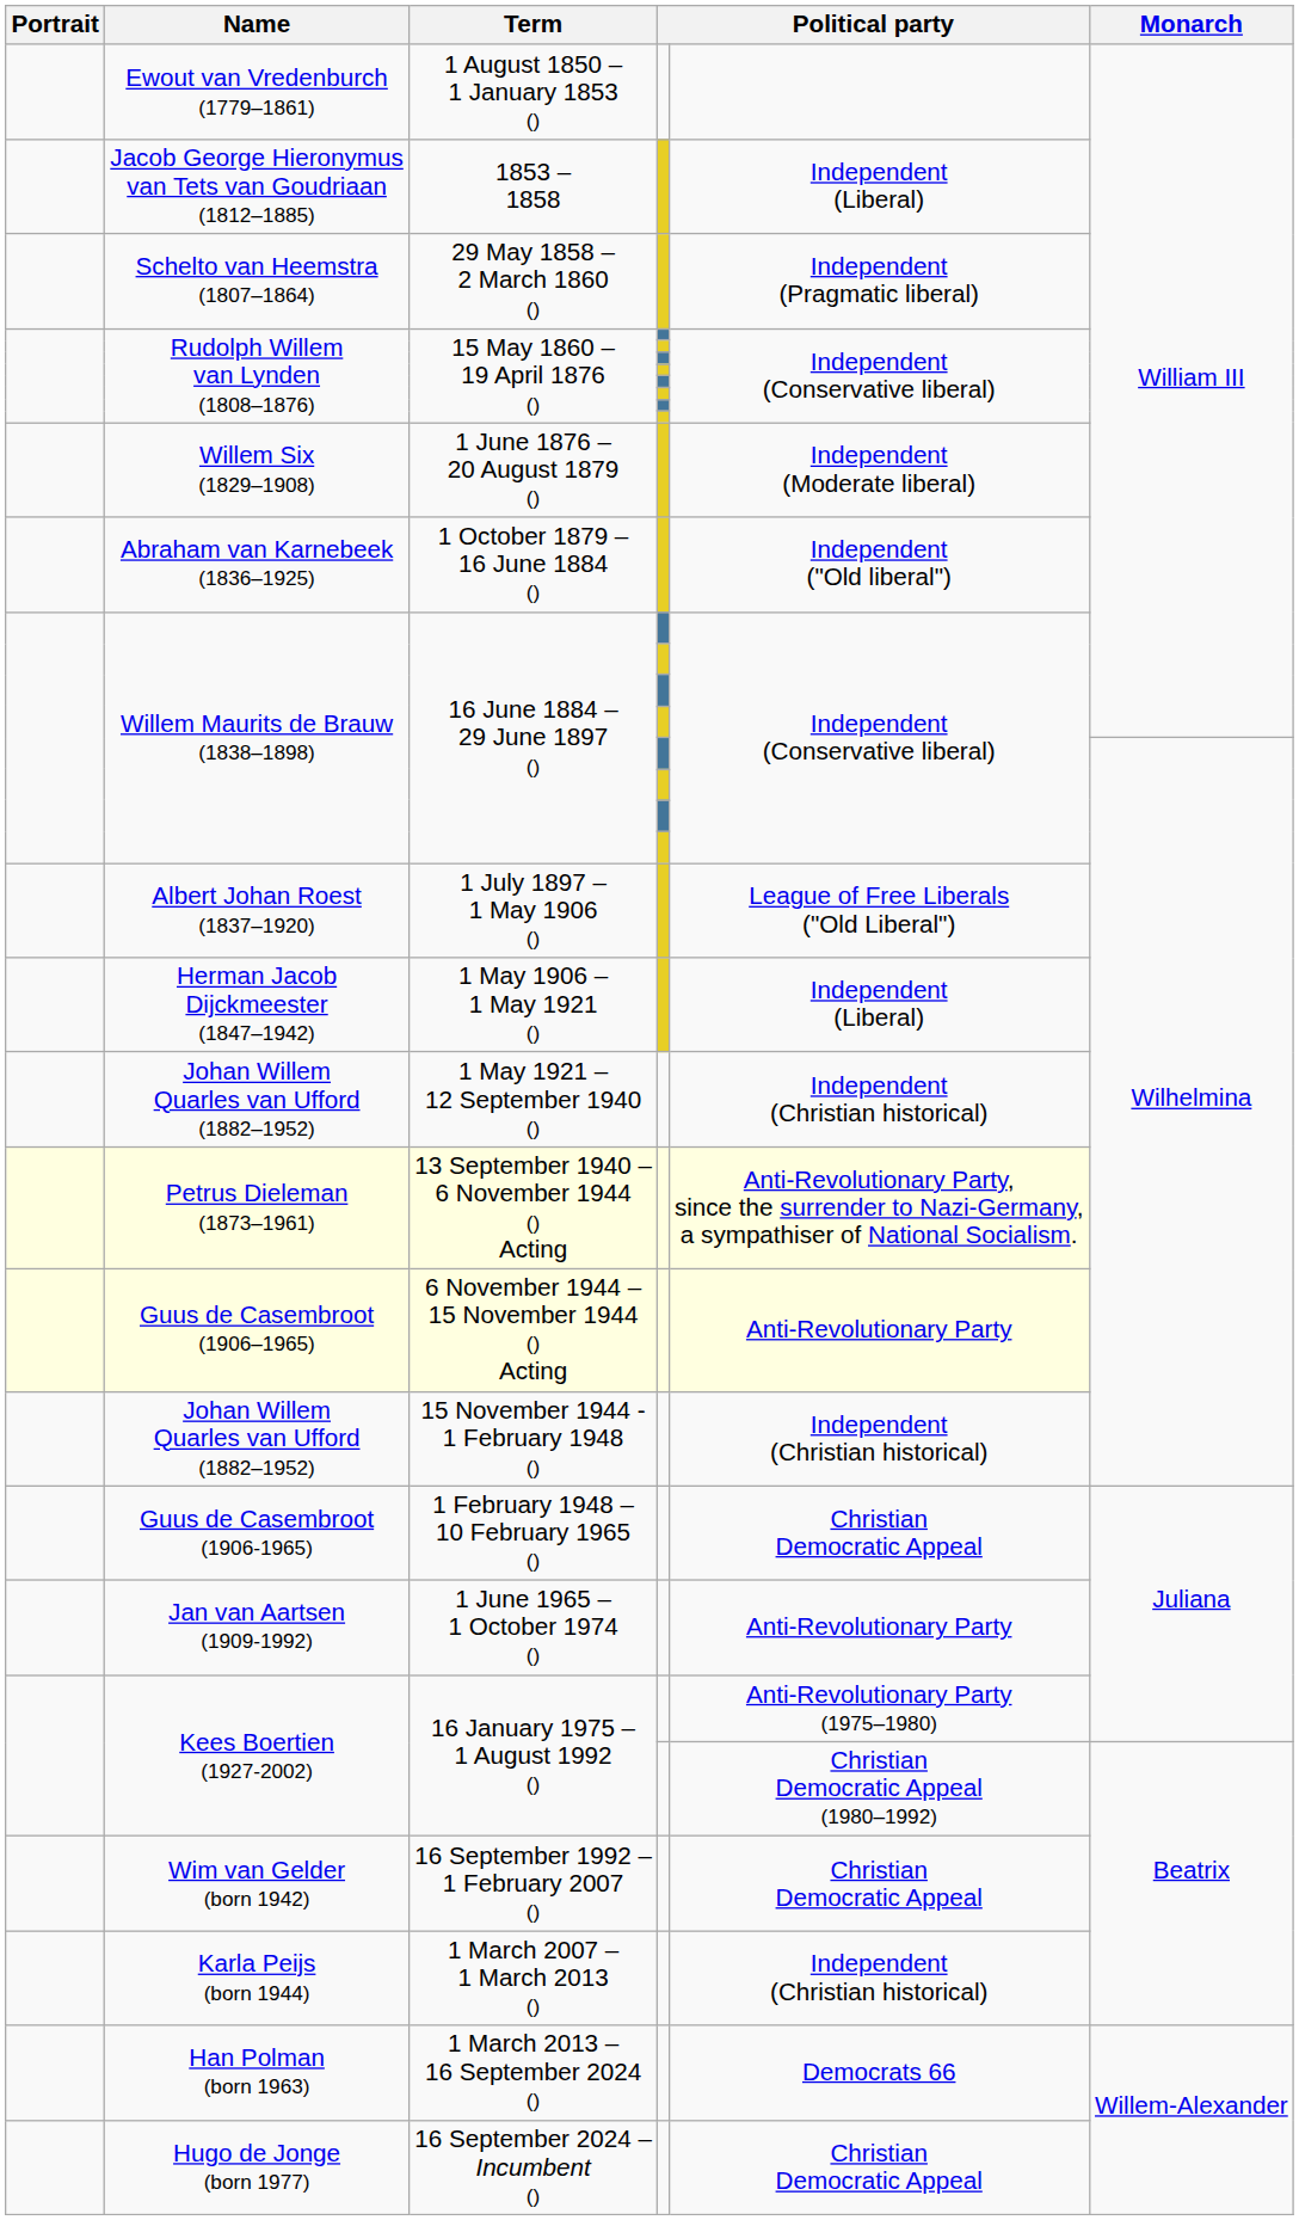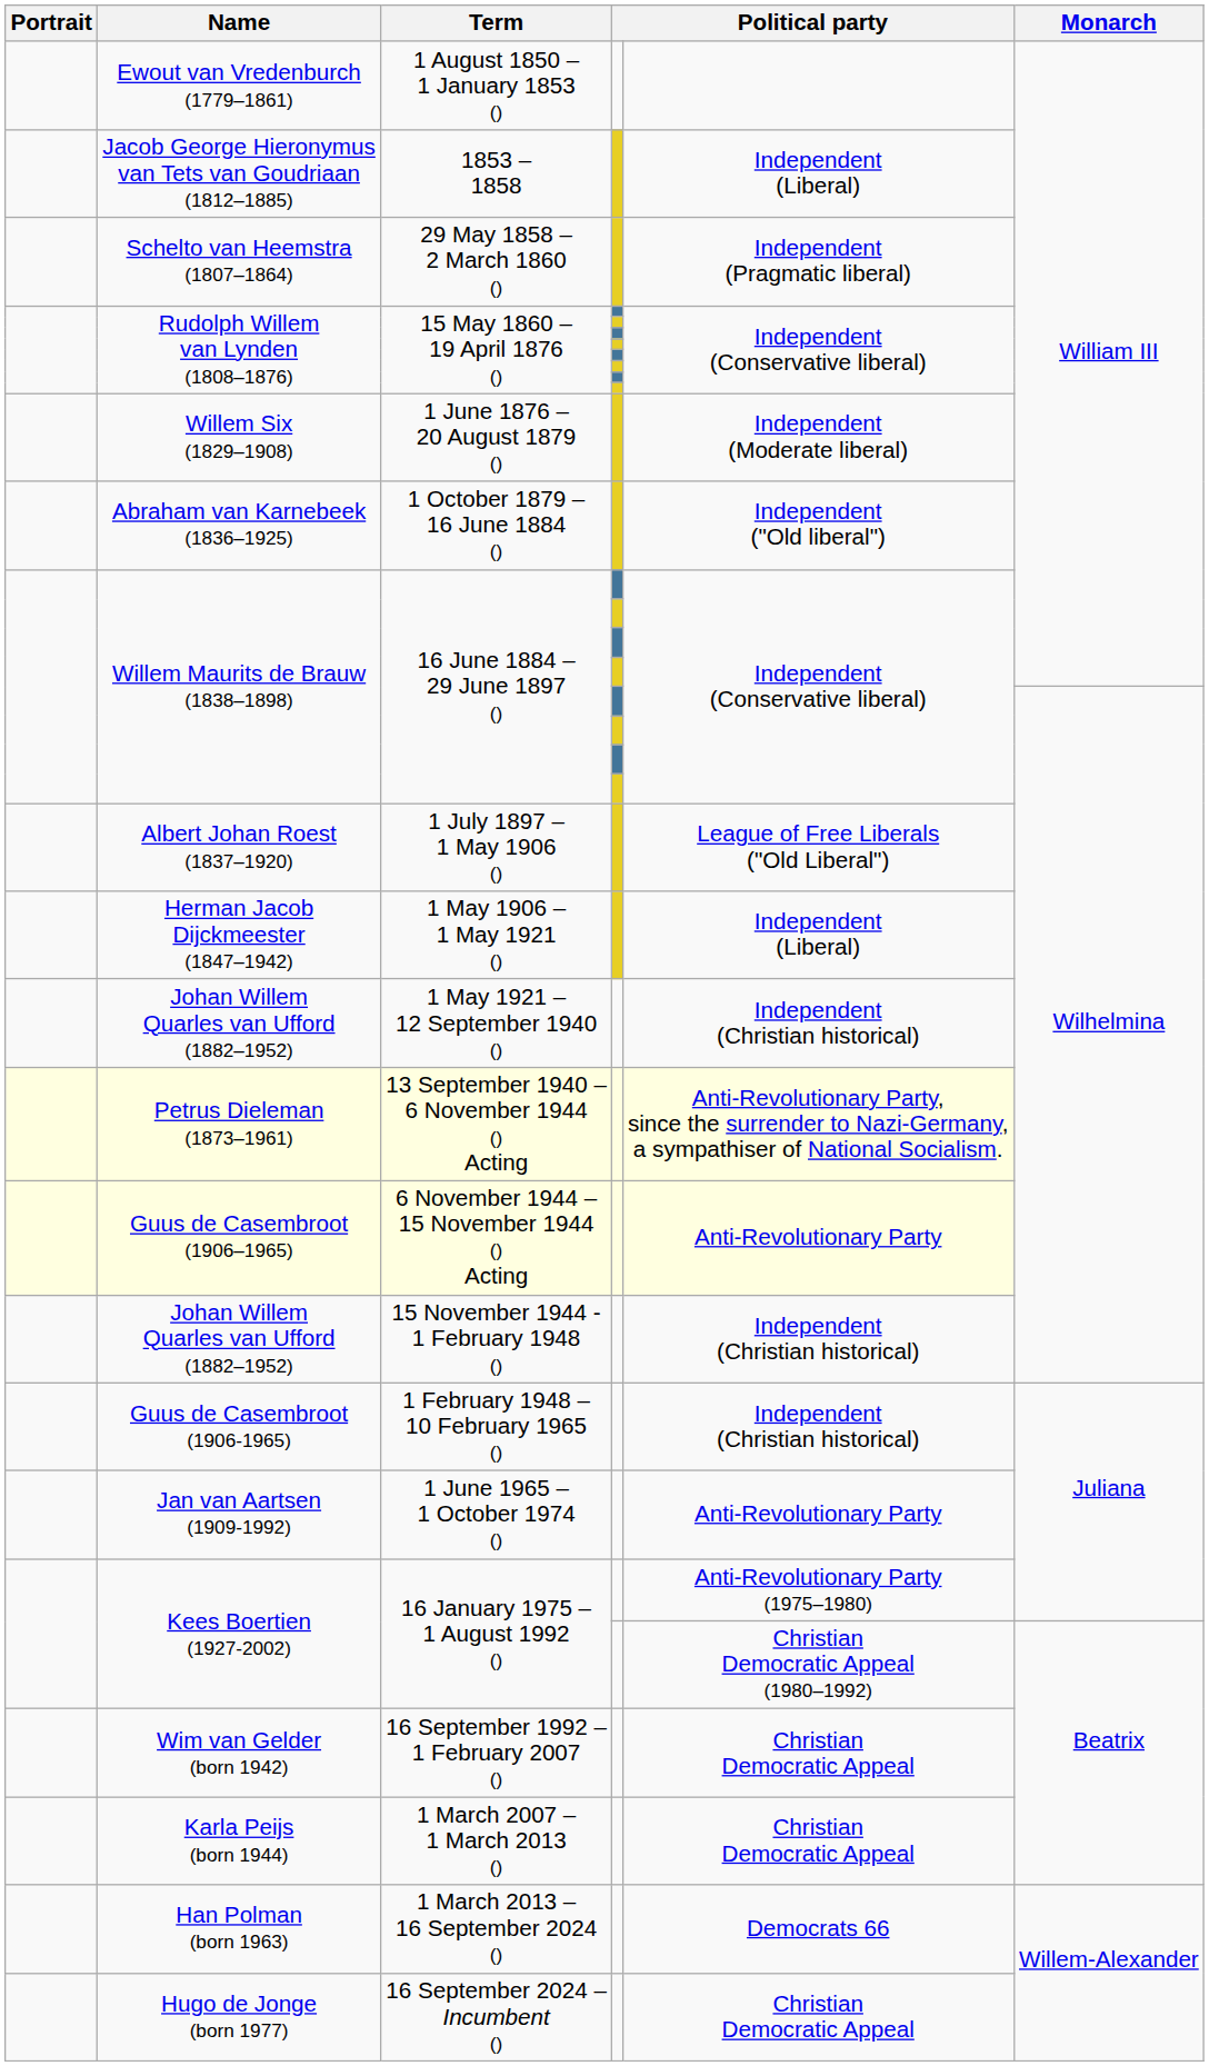1 February 1948 – 10 February 1965 () | column 5: Christian Democratic Appeal -> Independent (Christian historical)
1 March 2007 – 1 March 2013 () | column 5: Independent (Christian historical) -> Christian Democratic Appeal
